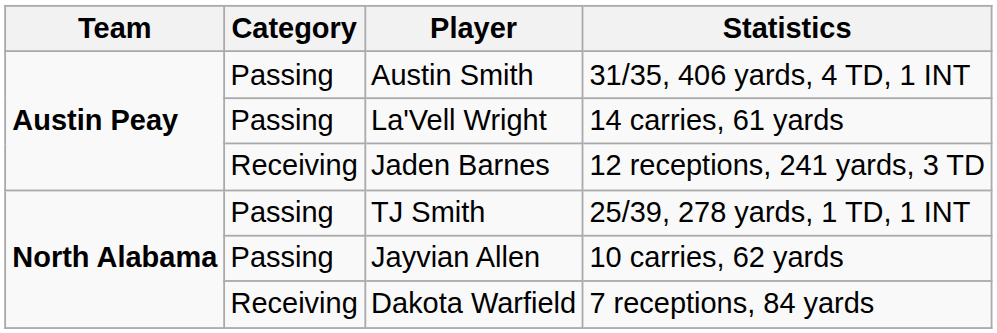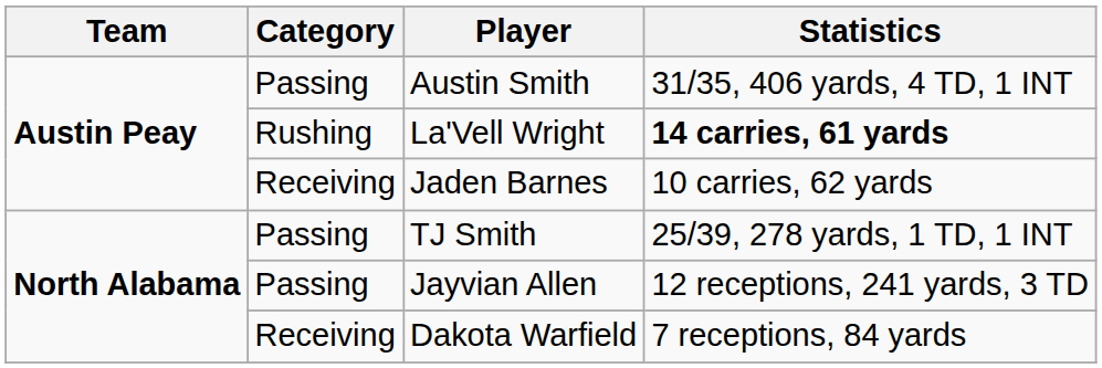La'Vell Wright | Category: Passing -> Rushing
La'Vell Wright | Statistics: normal -> bold
Jaden Barnes | Statistics: 12 receptions, 241 yards, 3 TD -> 10 carries, 62 yards
Jayvian Allen | Statistics: 10 carries, 62 yards -> 12 receptions, 241 yards, 3 TD
